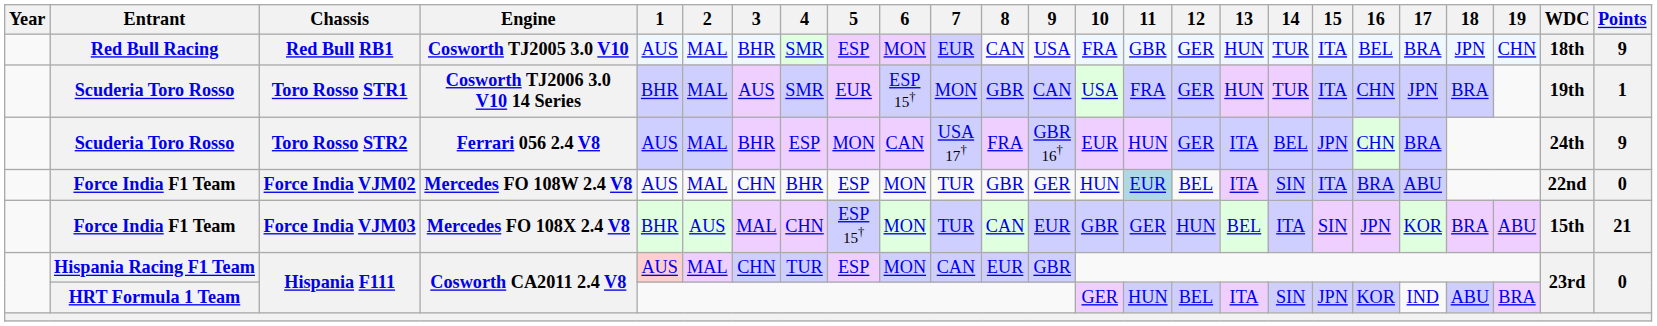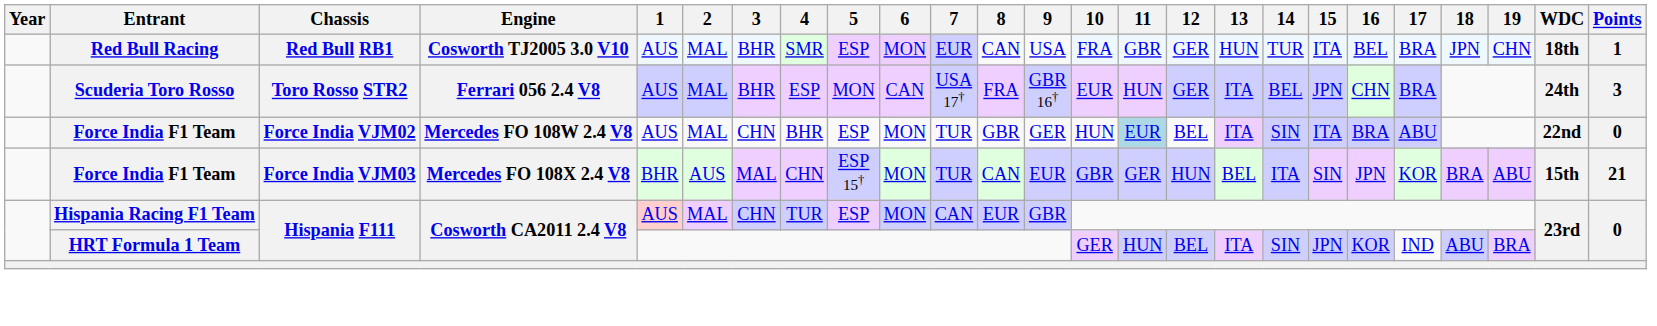Red Bull RB1 | Points: 9 -> 1
- row: Scuderia Toro Rosso | Toro Rosso STR1 | Cosworth TJ2006 3.0 V10 14 Series | BHR | MAL | AUS | SMR | EUR | ESP 15† | MON | GBR | CAN | USA | FRA | GER | HUN | TUR | ITA | CHN | JPN | BRA | 19th | 1
Toro Rosso STR2 | Points: 9 -> 3
